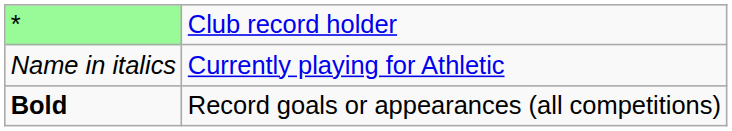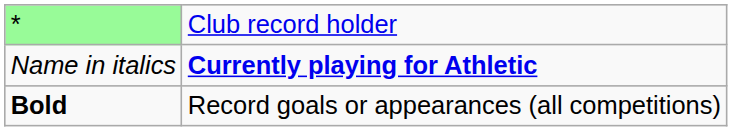Name in italics | column 2: normal -> bold
